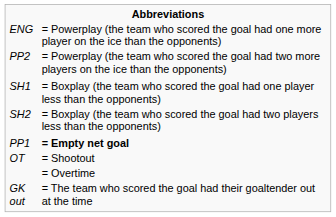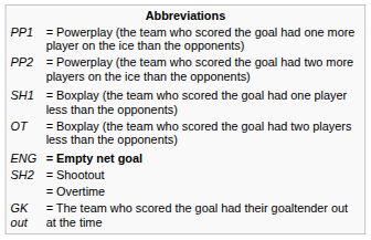row 2 | column 1: ENG -> PP1
row 5 | column 1: SH2 -> OT
row 6 | column 1: PP1 -> ENG
row 7 | column 1: OT -> SH2
